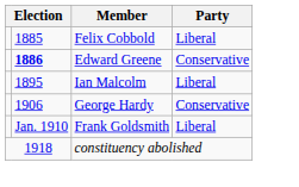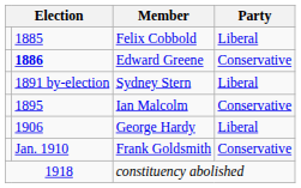+ row: 1891 by-election | Sydney Stern | Liberal
Ian Malcolm | Party: Liberal -> Conservative
George Hardy | Party: Conservative -> Liberal
Frank Goldsmith | Party: Liberal -> Conservative
